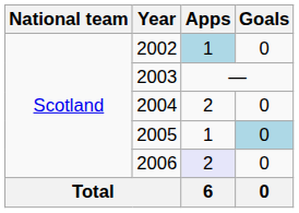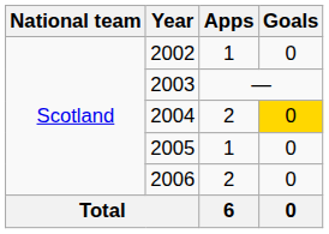2002 | Apps: lightblue background -> no background
2004 | Goals: no background -> gold background
2005 | Goals: lightblue background -> no background
2006 | Apps: lavender background -> no background
